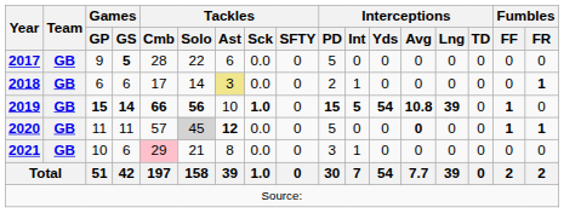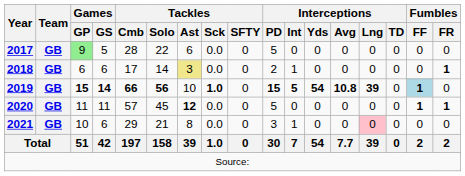2017 | Games / GP: no background -> lightgreen background
2017 | Games / GS: bold -> normal
2019 | Fumbles / FF: no background -> lightblue background
2020 | Tackles / Solo: lightgrey background -> no background
2020 | Interceptions / Avg: bold -> normal
2021 | Tackles / Cmb: pink background -> no background
2021 | Interceptions / Lng: no background -> pink background
